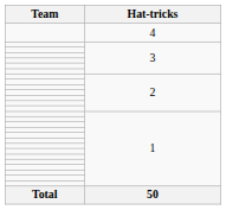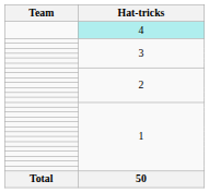row 2 | Hat-tricks: no background -> paleturquoise background
